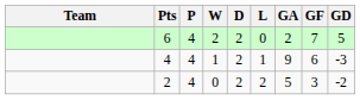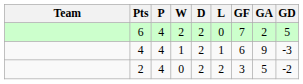columns swapped: GF <-> GA
